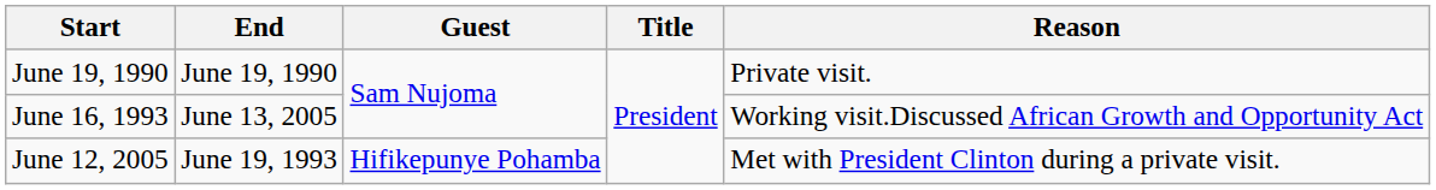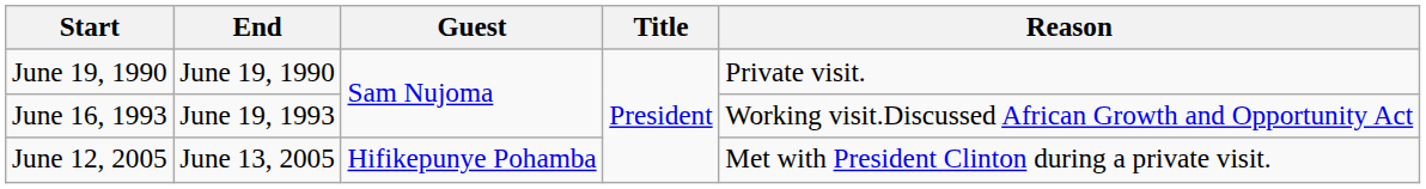June 16, 1993 | End: June 13, 2005 -> June 19, 1993
June 12, 2005 | End: June 19, 1993 -> June 13, 2005
